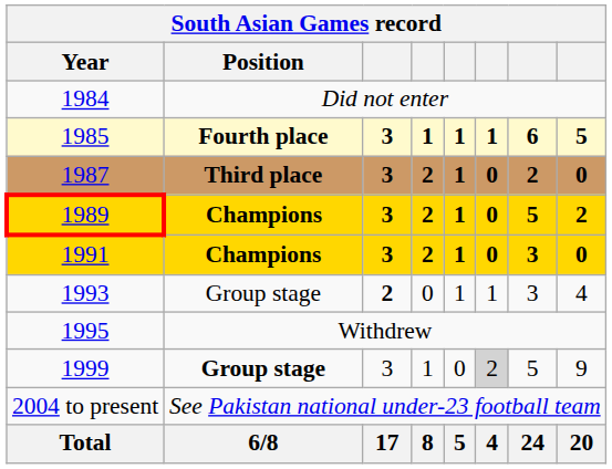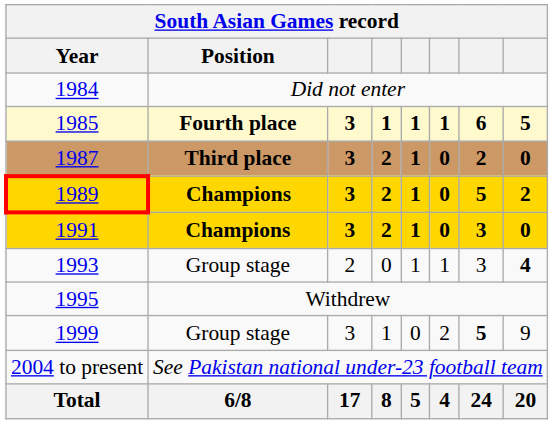1993 | column 3: bold -> normal
1993 | column 8: normal -> bold
1999 | Position: bold -> normal
1999 | column 6: lightgrey background -> no background
1999 | column 7: normal -> bold
